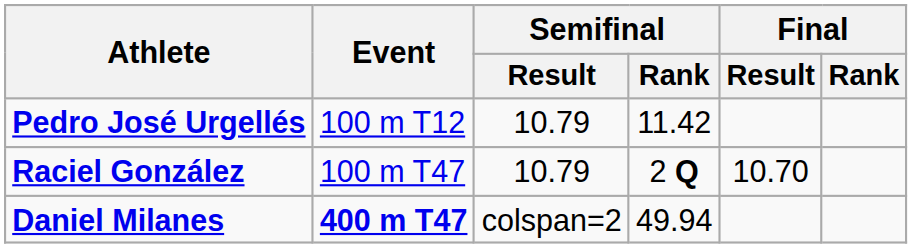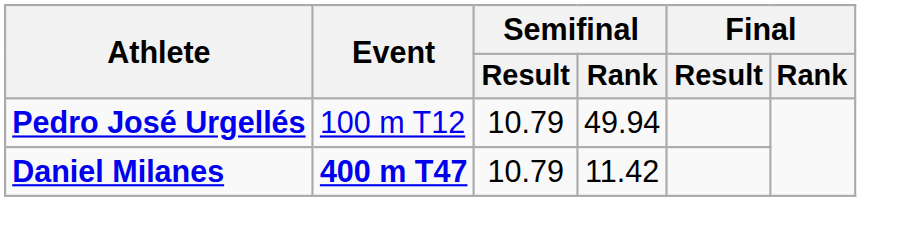Pedro José Urgellés | Semifinal / Rank: 11.42 -> 49.94
- row: Raciel González | 100 m T47 | 10.79 | 2 Q | 10.70
Daniel Milanes | Semifinal / Result: colspan=2 -> 10.79
Daniel Milanes | Semifinal / Rank: 49.94 -> 11.42
